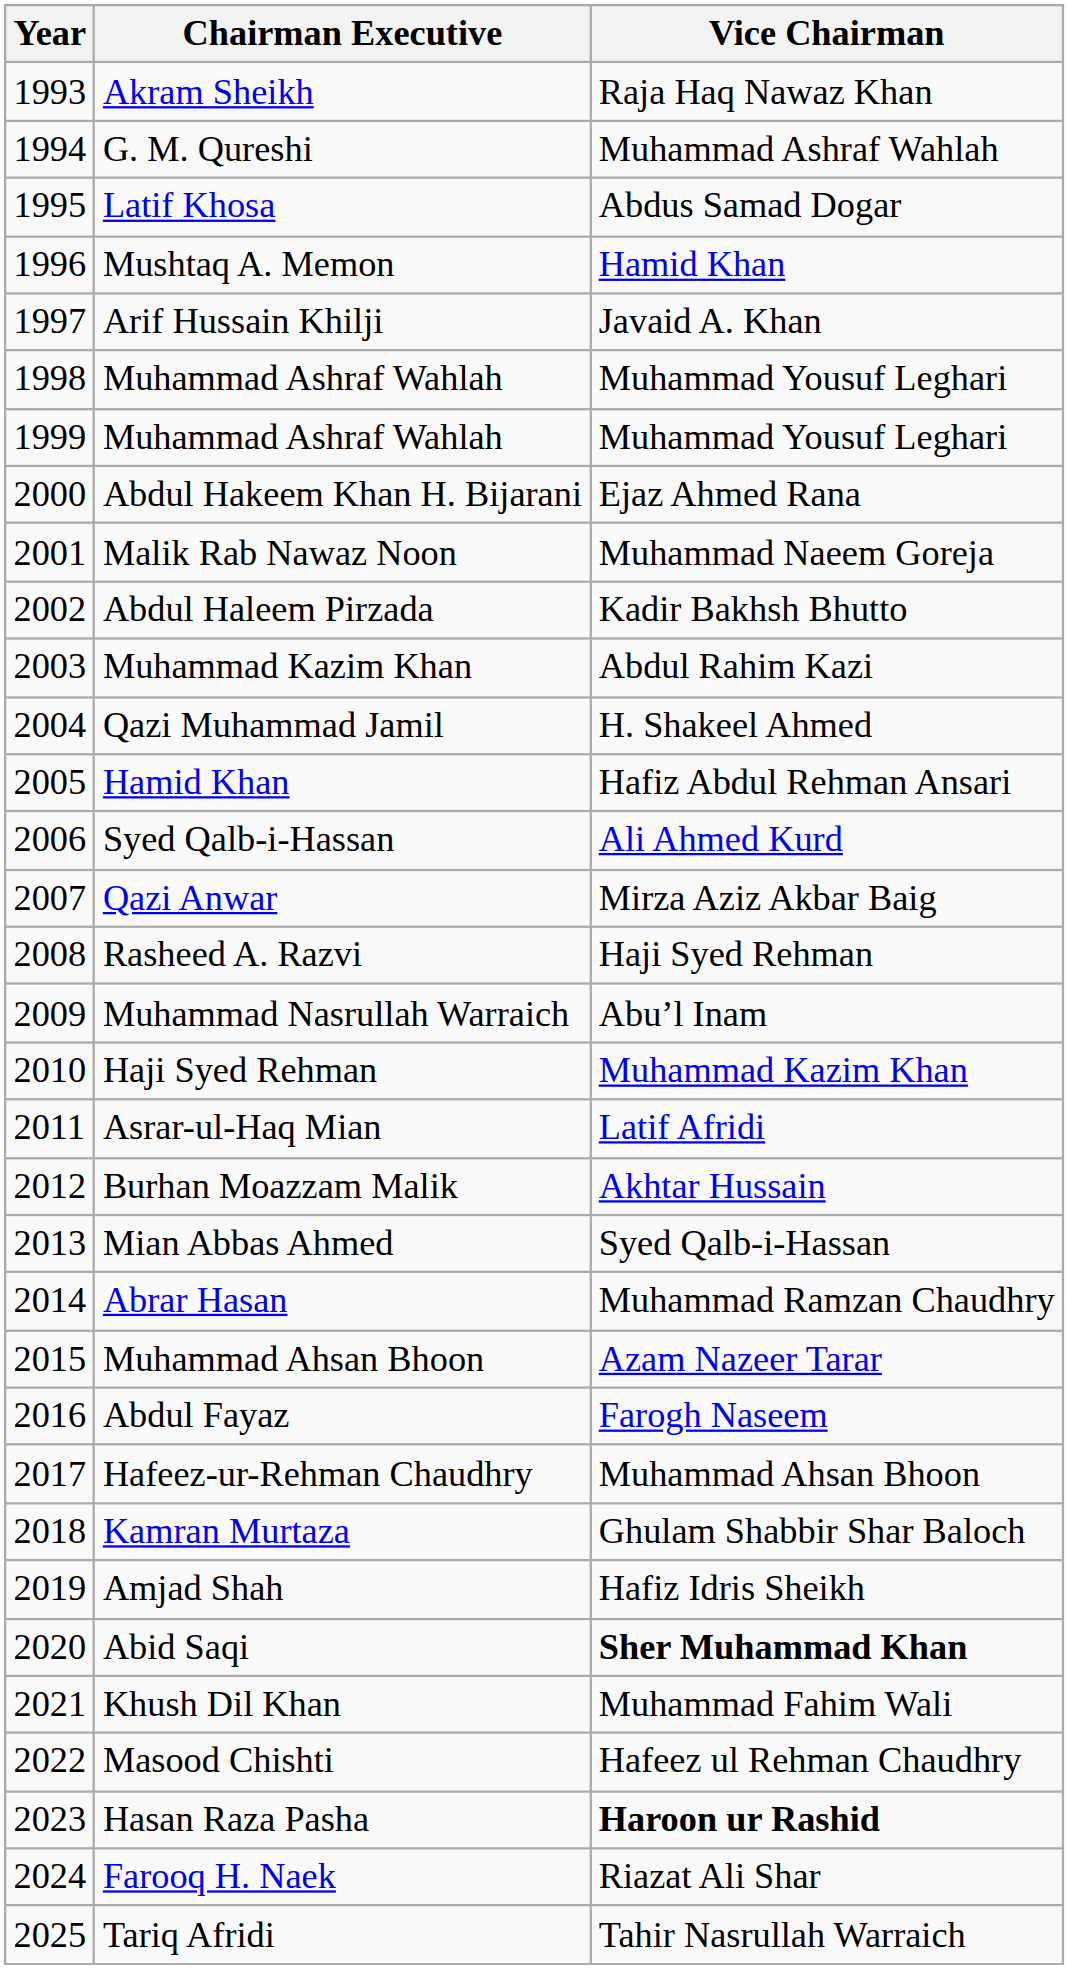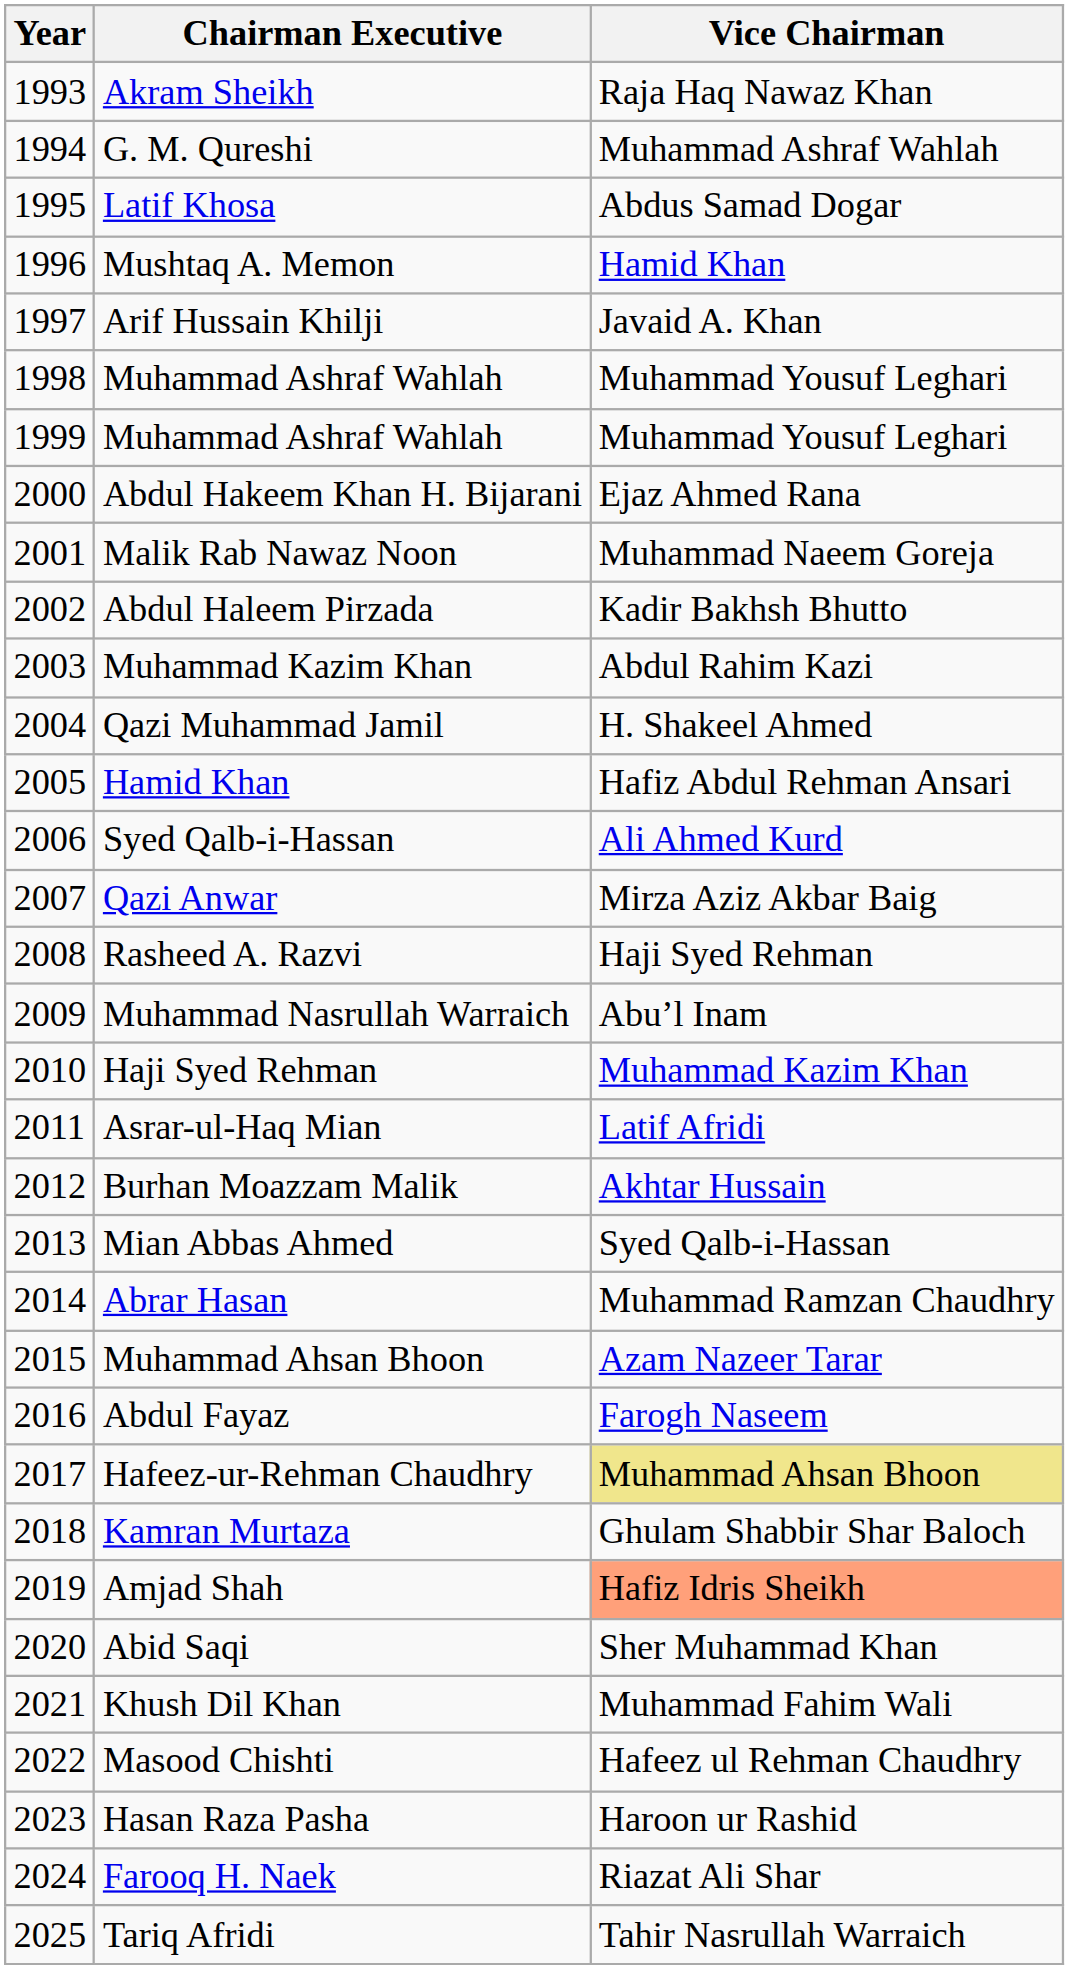Hafeez-ur-Rehman Chaudhry | Vice Chairman: no background -> khaki background
Amjad Shah | Vice Chairman: no background -> lightsalmon background
Abid Saqi | Vice Chairman: bold -> normal
Hasan Raza Pasha | Vice Chairman: bold -> normal
